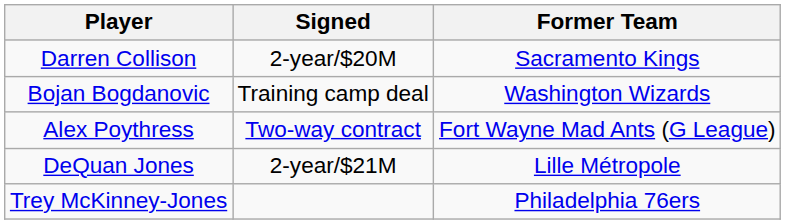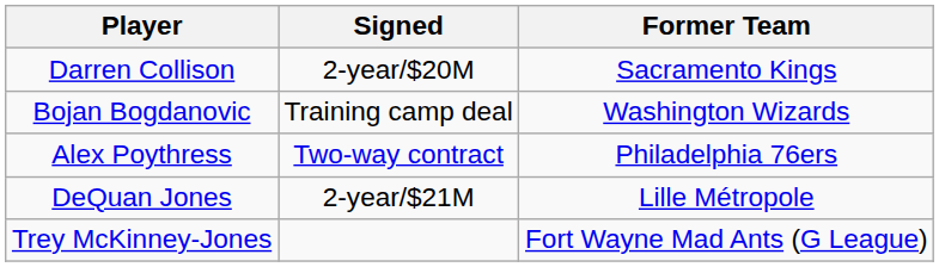Alex Poythress | Former Team: Fort Wayne Mad Ants (G League) -> Philadelphia 76ers
Trey McKinney-Jones | Former Team: Philadelphia 76ers -> Fort Wayne Mad Ants (G League)
